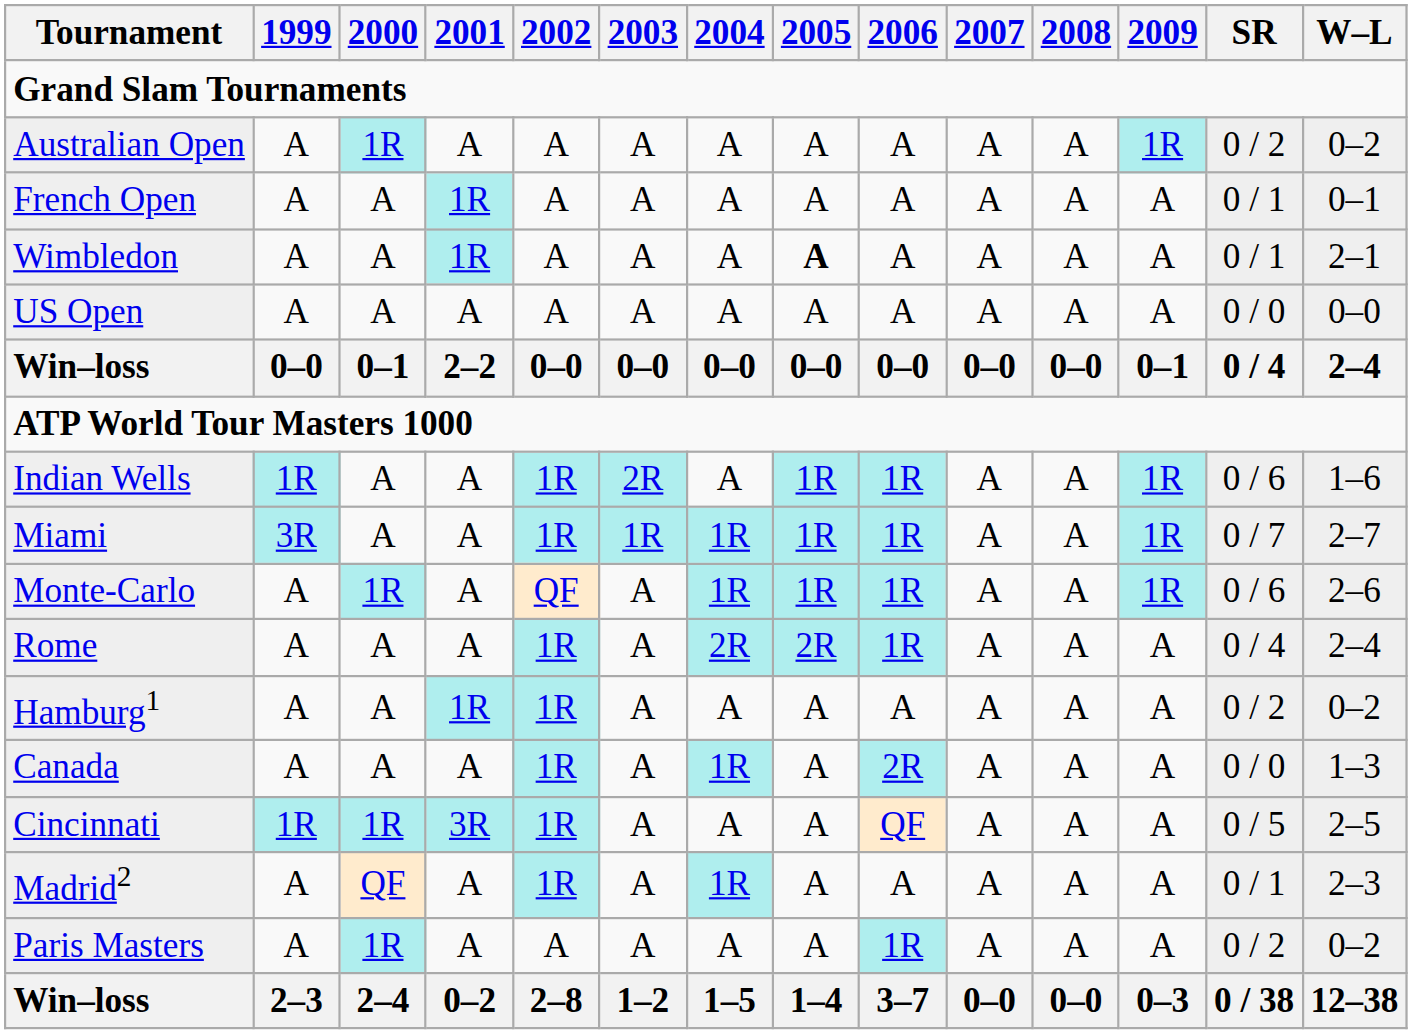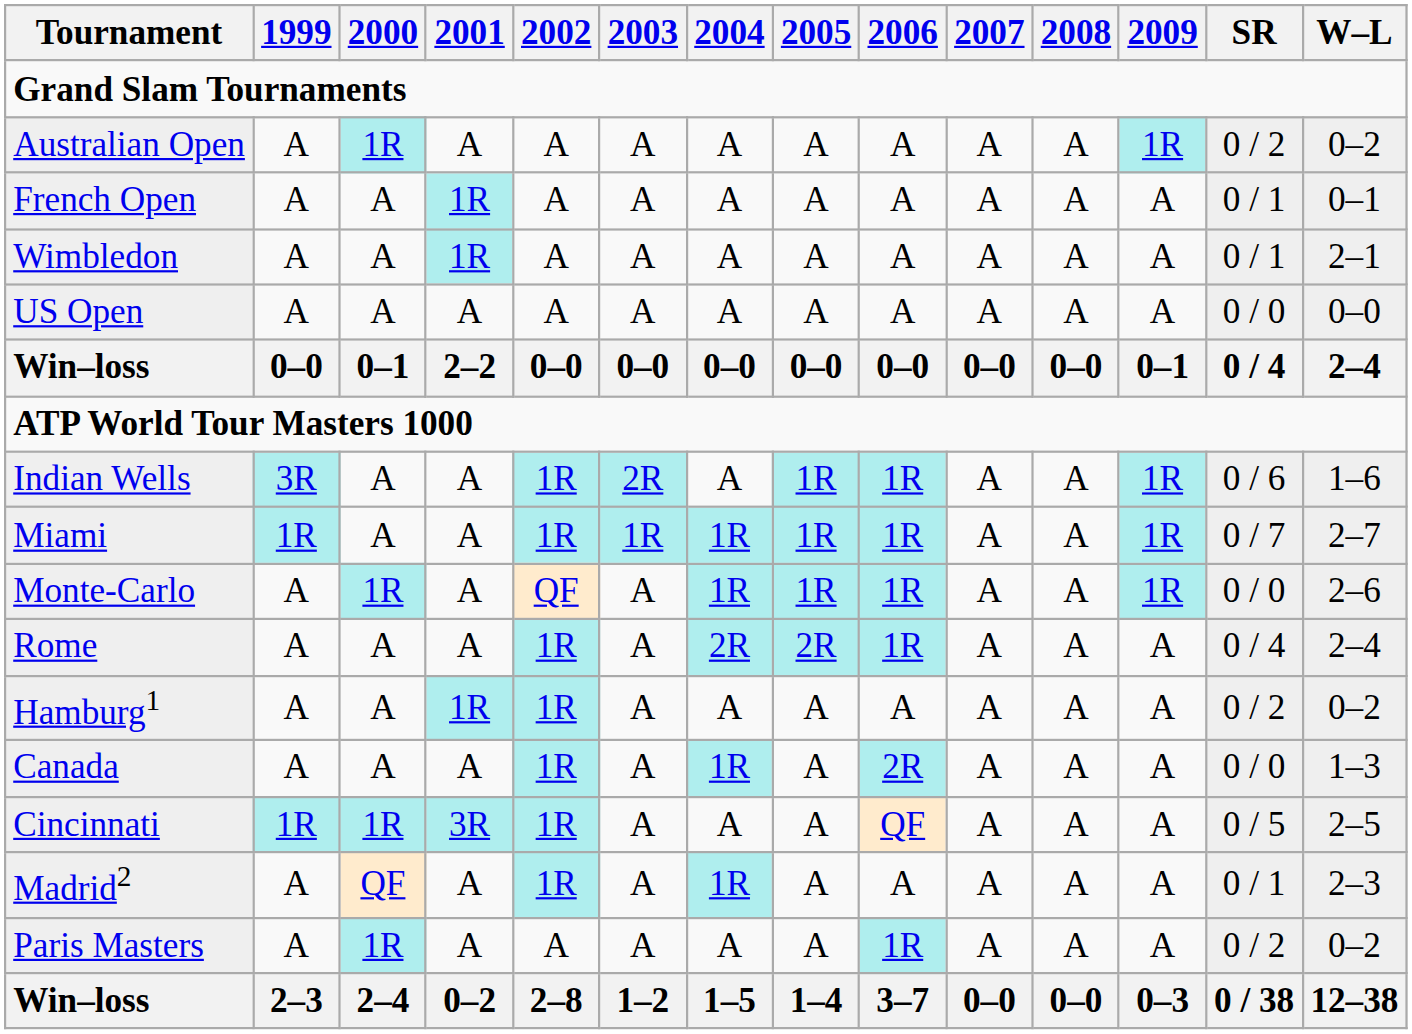Wimbledon | 2005: bold -> normal
Indian Wells | 1999: 1R -> 3R
Miami | 1999: 3R -> 1R
Monte-Carlo | SR: 0 / 6 -> 0 / 0
